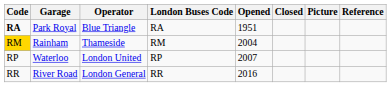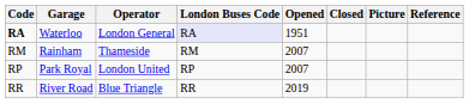row 2 | Garage: Park Royal -> Waterloo
row 2 | Operator: Blue Triangle -> London General
row 2 | London Buses Code: no background -> lavender background
row 3 | Code: gold background -> no background
row 3 | Opened: 2004 -> 2007
row 4 | Garage: Waterloo -> Park Royal
row 5 | Operator: London General -> Blue Triangle
row 5 | Opened: 2016 -> 2019
